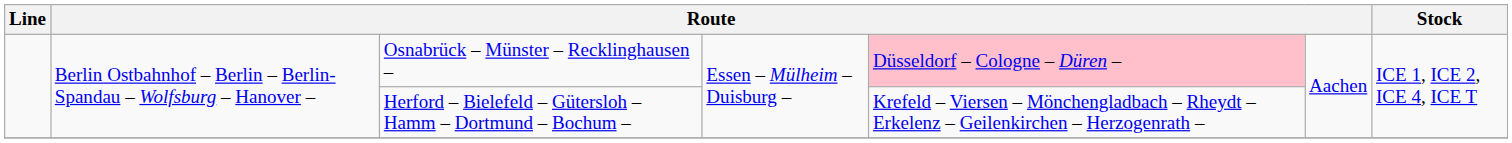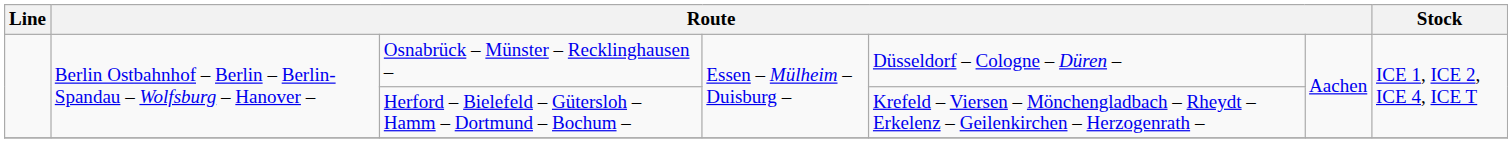Osnabrück – Münster – Recklinghausen – | column 5: pink background -> no background
